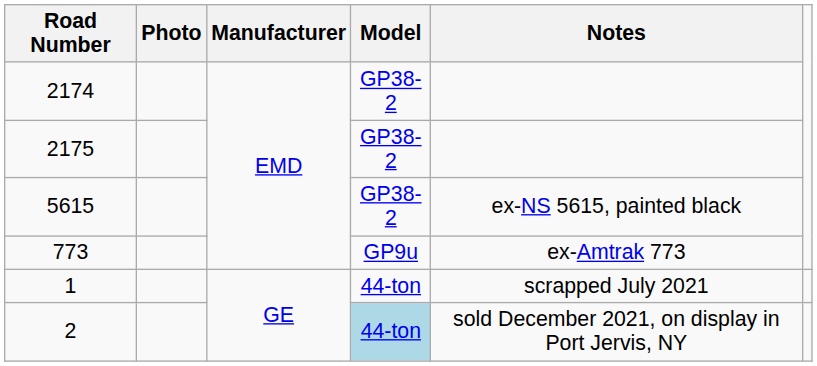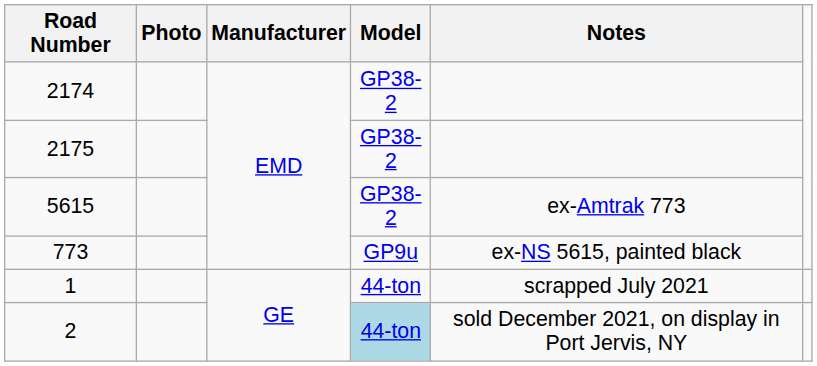5615 | Notes: ex-NS 5615, painted black -> ex-Amtrak 773
773 | Notes: ex-Amtrak 773 -> ex-NS 5615, painted black
